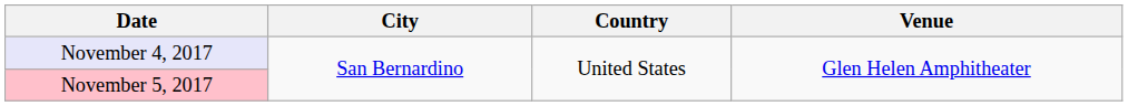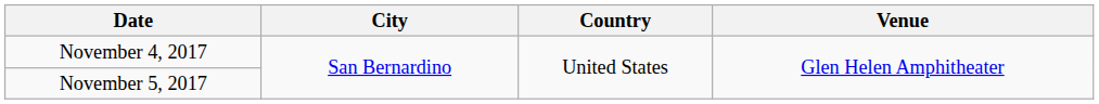November 4, 2017 | Date: lavender background -> no background
November 5, 2017 | Date: pink background -> no background
